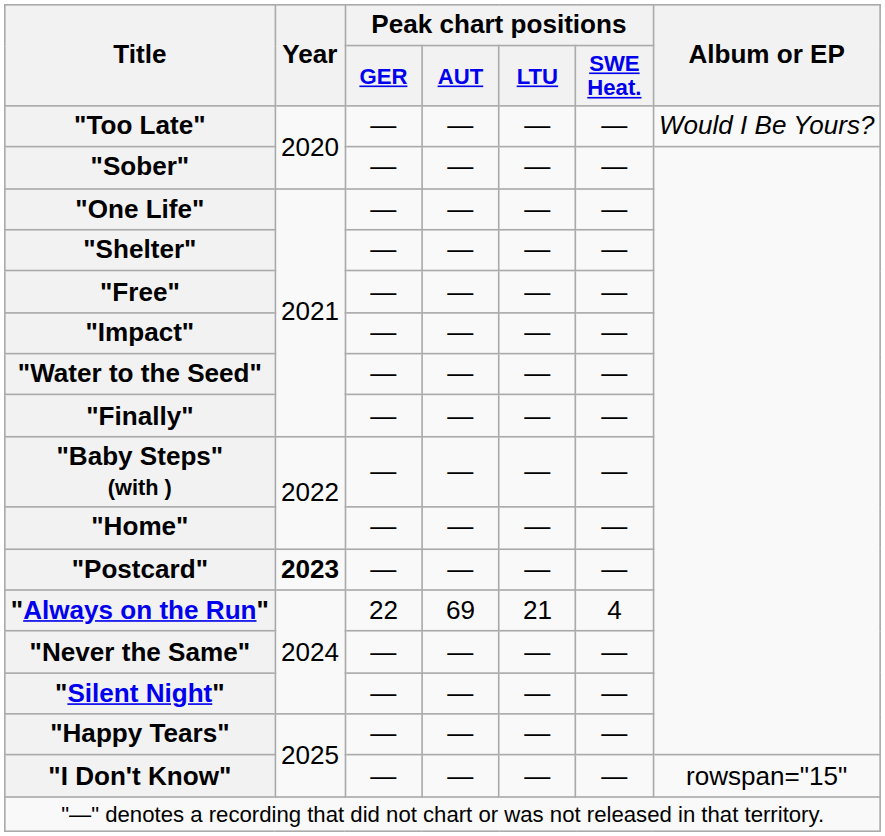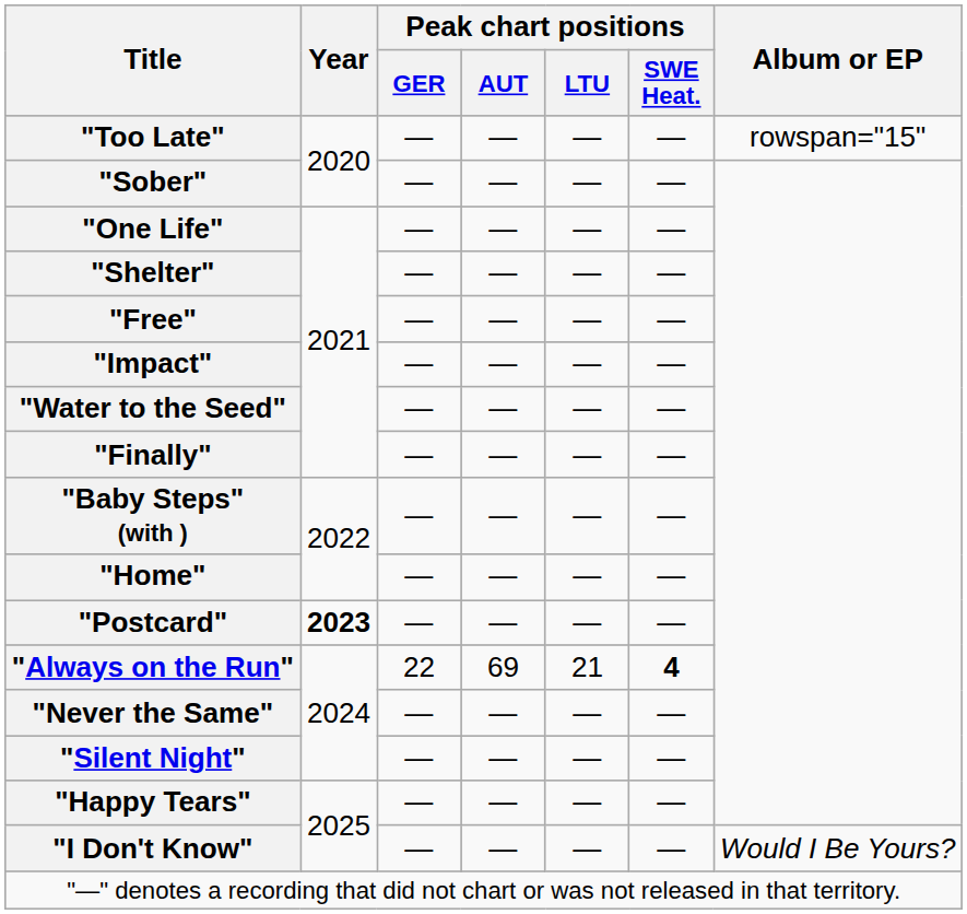"Too Late" | Album or EP: Would I Be Yours? -> rowspan="15"
"Always on the Run" | Peak chart positions / SWE Heat.: normal -> bold
"I Don't Know" | Album or EP: rowspan="15" -> Would I Be Yours?
